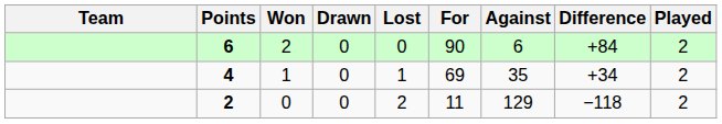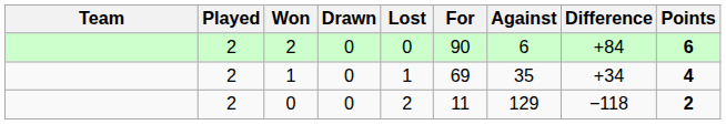columns swapped: Played <-> Points
